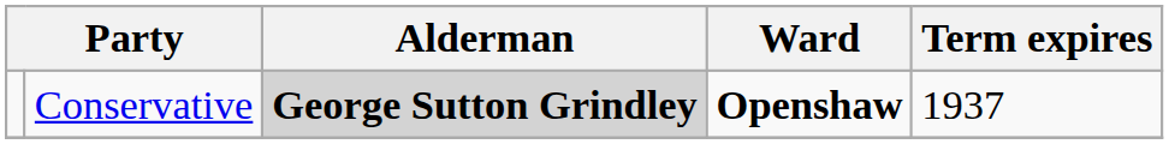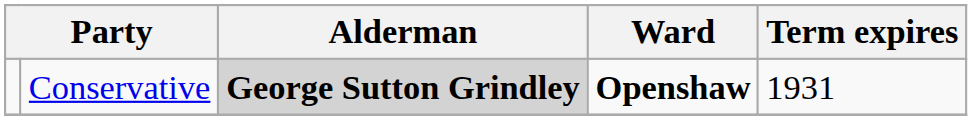Conservative | Term expires: 1937 -> 1931
